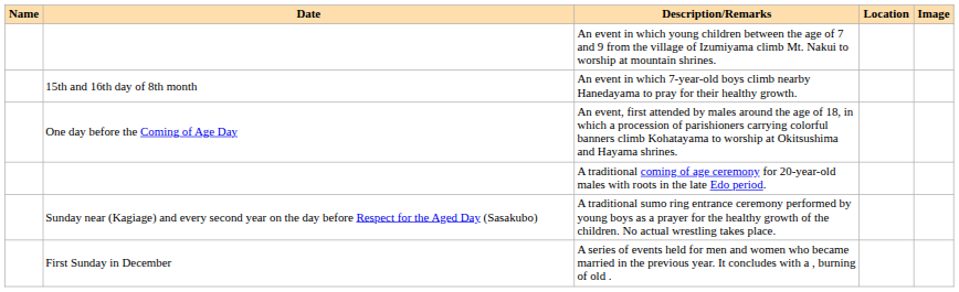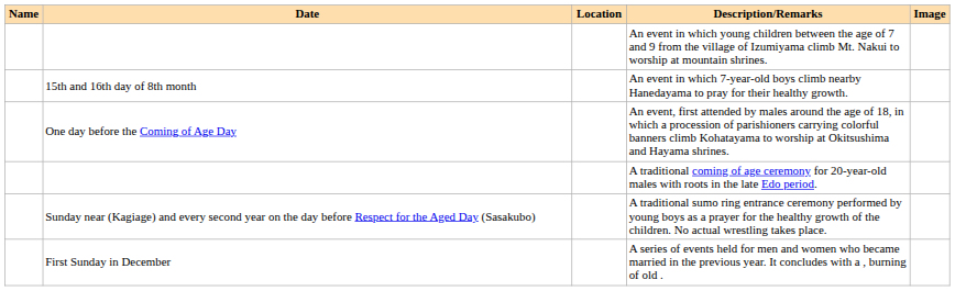columns swapped: Description/Remarks <-> Location
